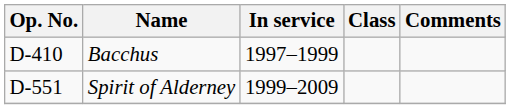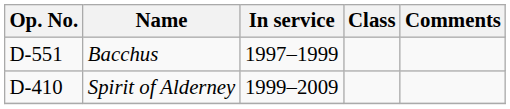Bacchus | Op. No.: D-410 -> D-551
Spirit of Alderney | Op. No.: D-551 -> D-410
